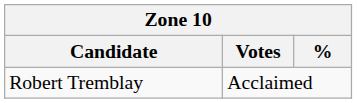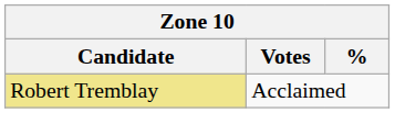Robert Tremblay | Candidate: no background -> khaki background
